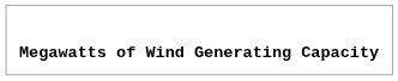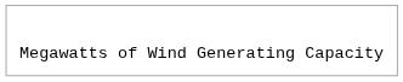row 1 | column 1: bold -> normal
